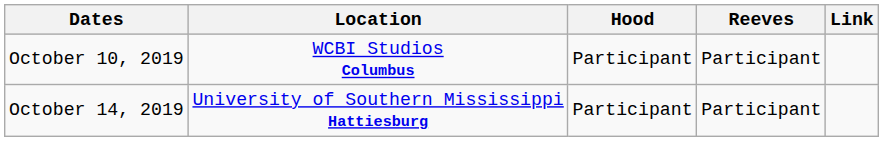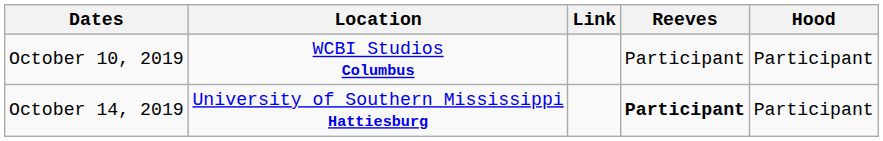columns swapped: Hood <-> Link
October 14, 2019 | Reeves: normal -> bold
